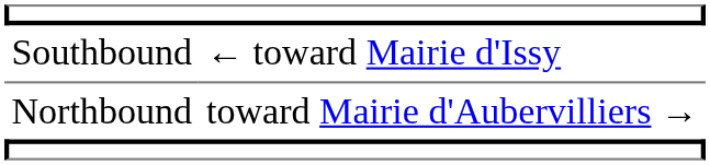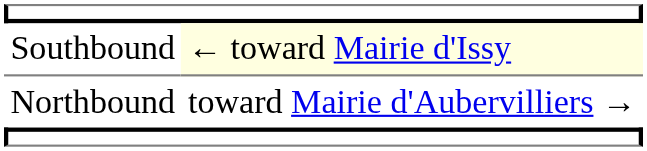row 1 | column 2: no background -> lightyellow background
